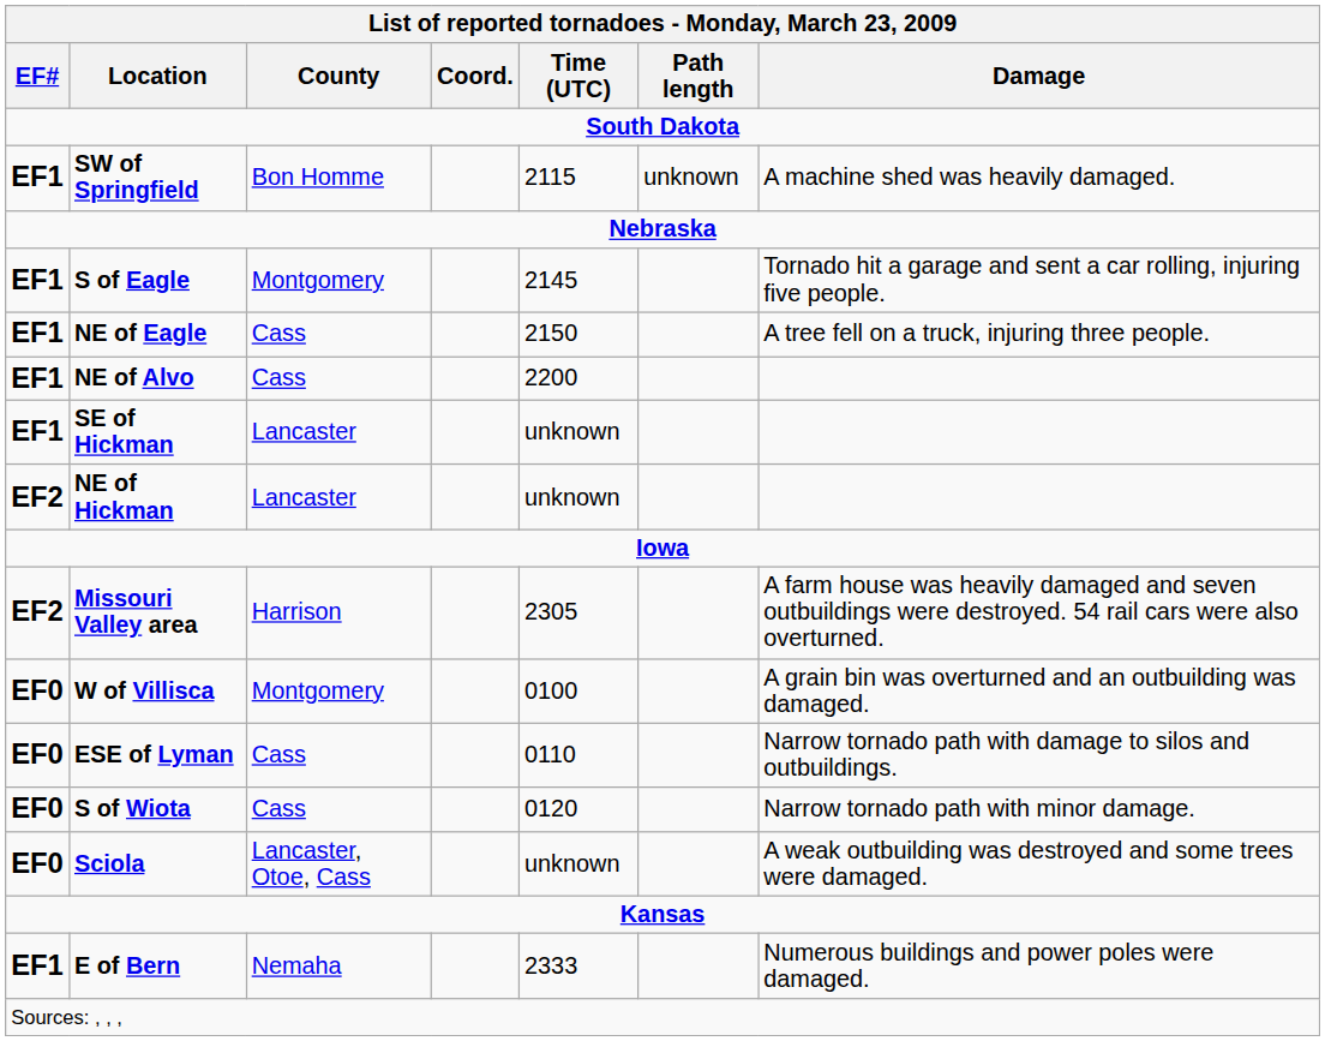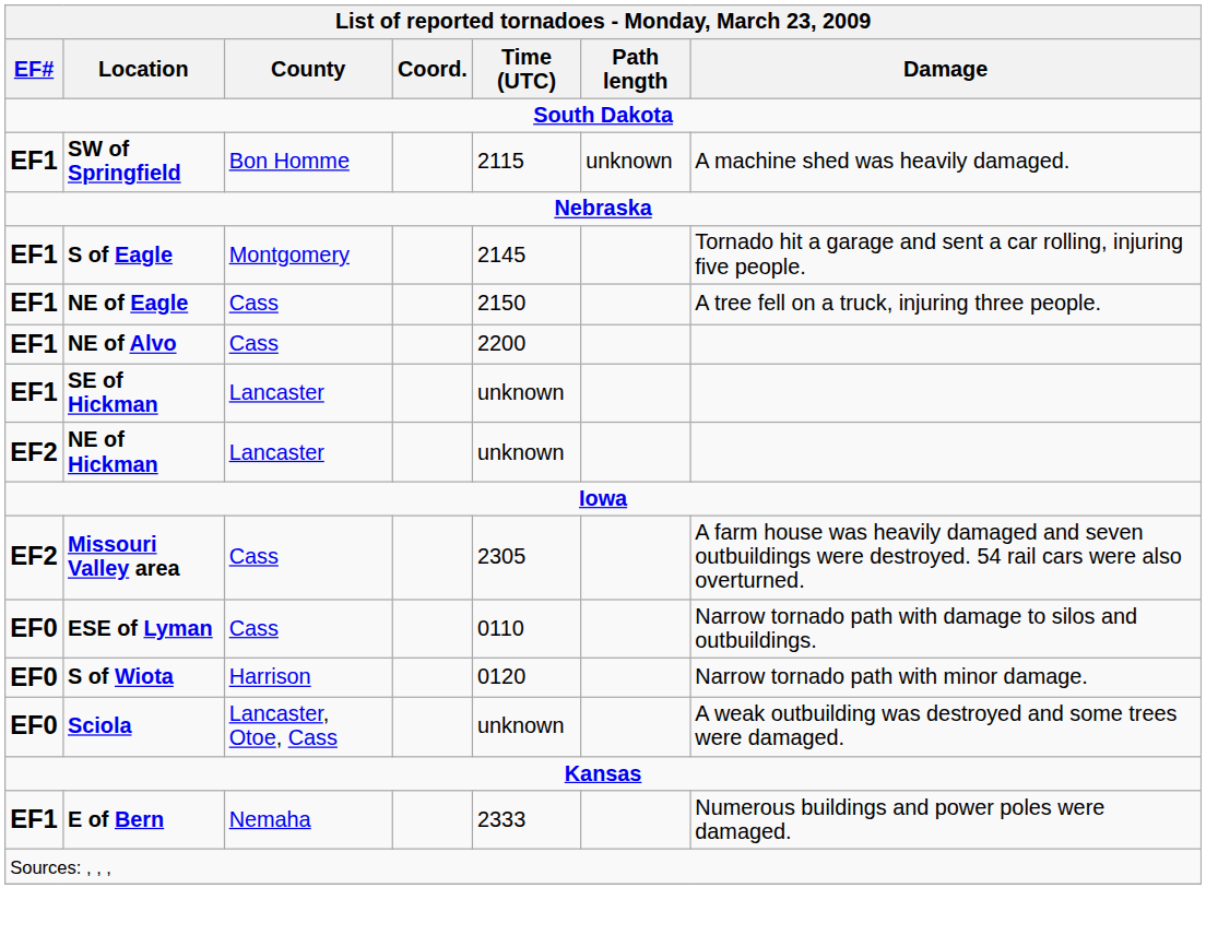Missouri Valley area | County: Harrison -> Cass
- row: EF0 | W of Villisca | Montgomery | 0100 | A grain bin was overturned and an outbuilding was damaged.
S of Wiota | County: Cass -> Harrison
